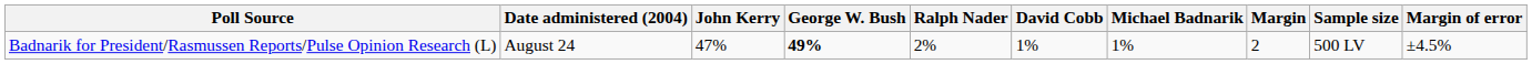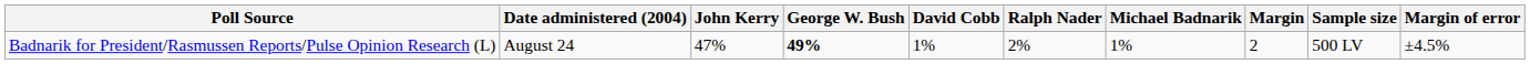columns swapped: Ralph Nader <-> David Cobb
